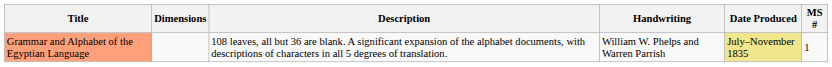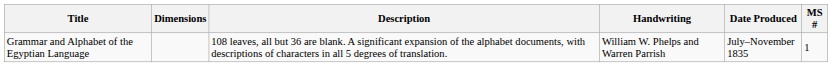row 2 | Title: lightsalmon background -> no background
row 2 | Date Produced: khaki background -> no background
